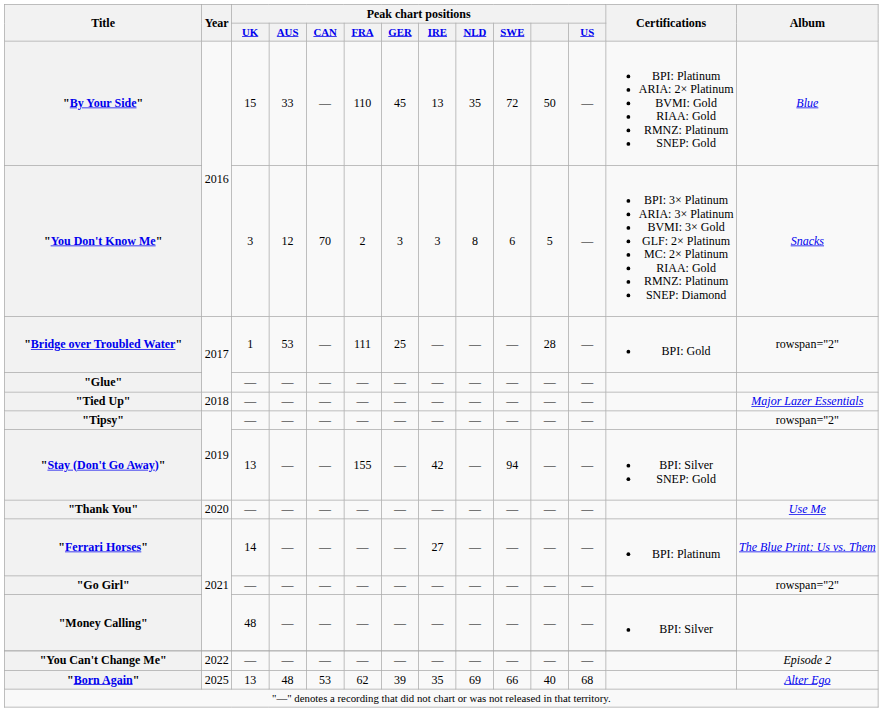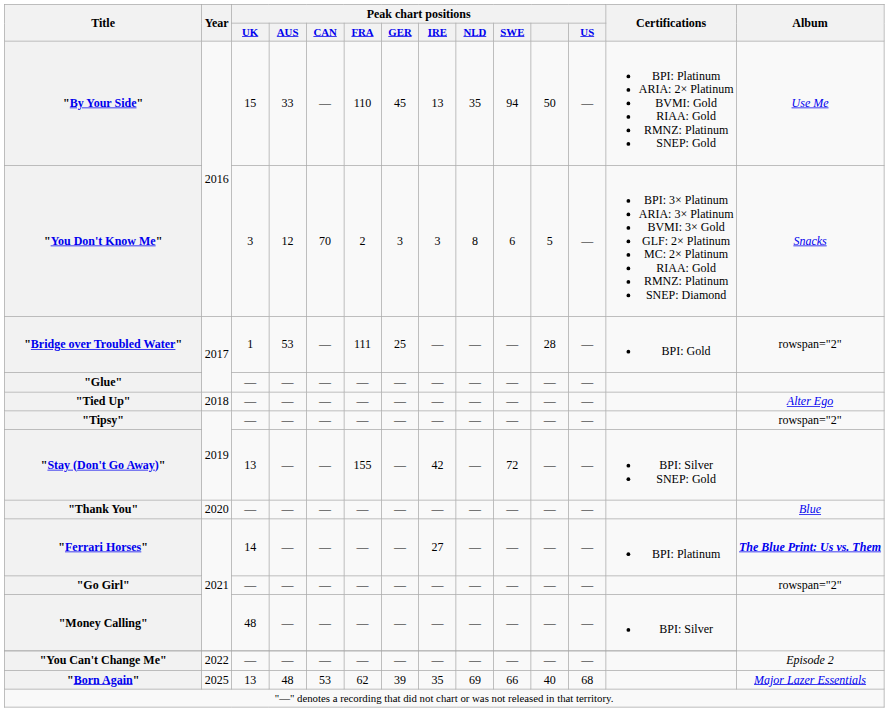"By Your Side" | Peak chart positions / SWE: 72 -> 94
"By Your Side" | Album: Blue -> Use Me
"Tied Up" | Album: Major Lazer Essentials -> Alter Ego
"Stay (Don't Go Away)" | Peak chart positions / SWE: 94 -> 72
"Thank You" | Album: Use Me -> Blue
"Ferrari Horses" | Album: normal -> bold
"Born Again" | Album: Alter Ego -> Major Lazer Essentials
